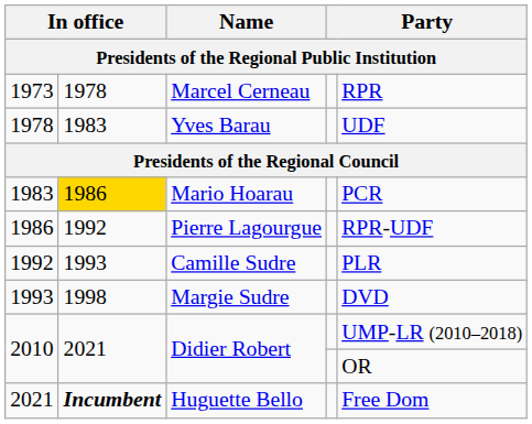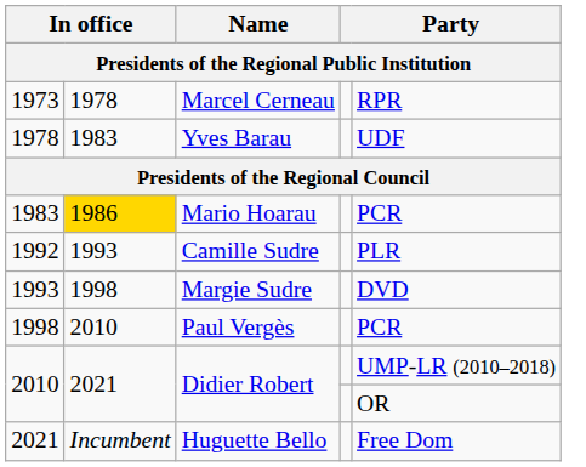- row: 1986 | 1992 | Pierre Lagourgue | RPR-UDF
+ row: 1998 | 2010 | Paul Vergès | PCR
Huguette Bello | column 2: bold -> normal
